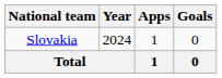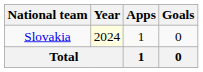Slovakia | Year: no background -> lightyellow background
